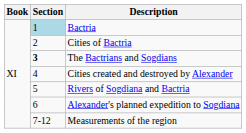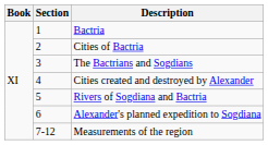Bactria | Section: lightblue background -> no background
The Bactrians and Sogdians | Section: bold -> normal
